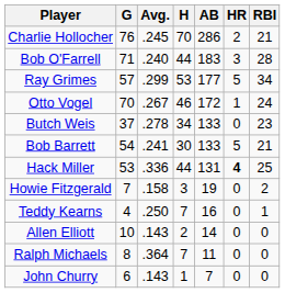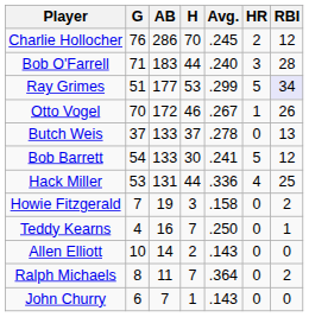columns swapped: AB <-> Avg.
Charlie Hollocher | RBI: 21 -> 12
Ray Grimes | G: 57 -> 51
Ray Grimes | RBI: no background -> lavender background
Otto Vogel | RBI: 24 -> 26
Butch Weis | H: 34 -> 37
Butch Weis | RBI: 23 -> 13
Bob Barrett | RBI: 21 -> 12
Hack Miller | HR: bold -> normal
Ralph Michaels | RBI: 0 -> 2
